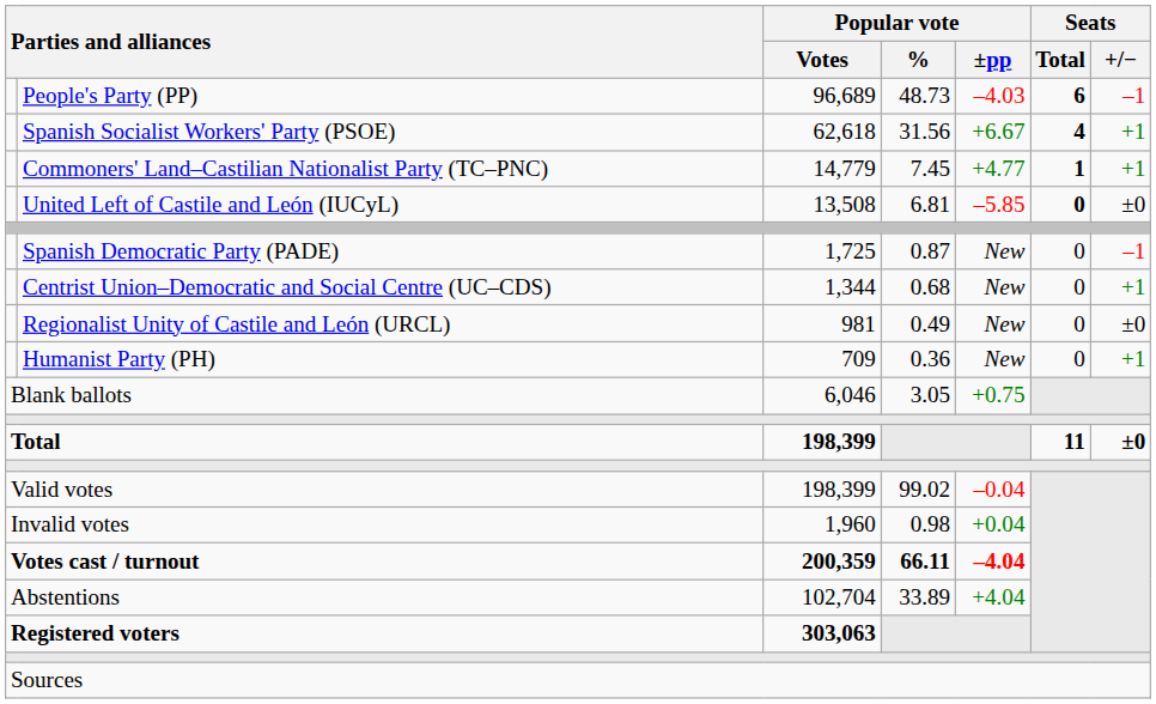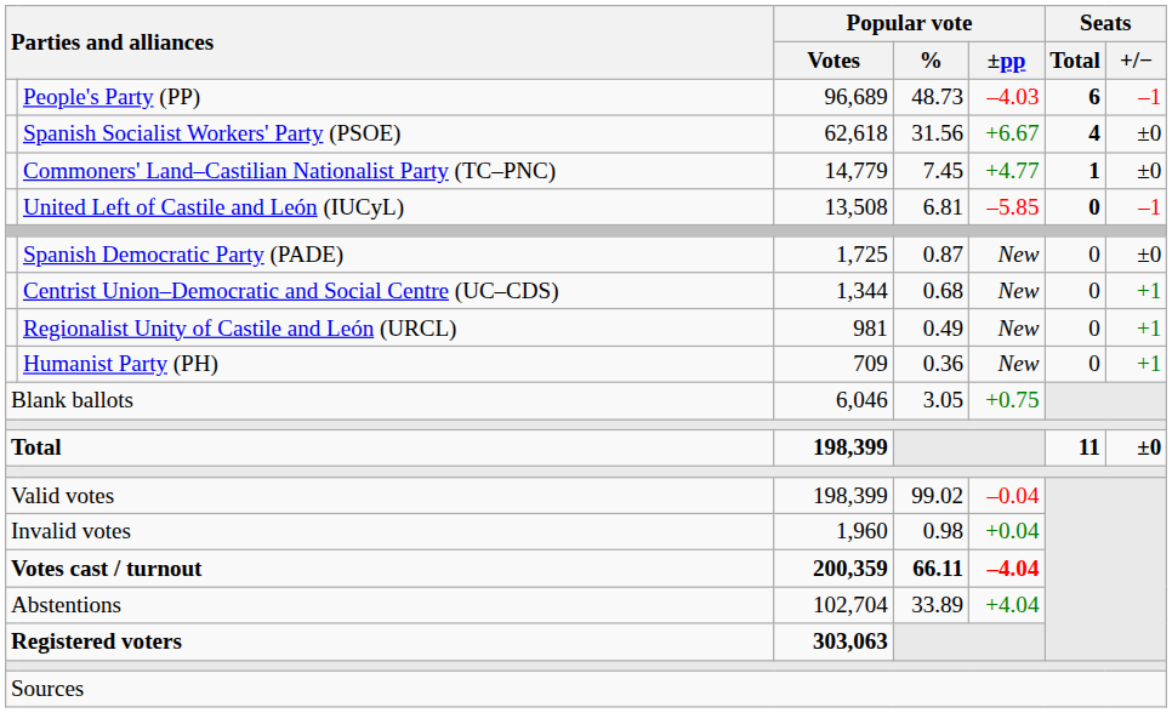Spanish Socialist Workers' Party (PSOE) | Seats / +/−: +1 -> ±0
Commoners' Land–Castilian Nationalist Party (TC–PNC) | Seats / +/−: +1 -> ±0
United Left of Castile and León (IUCyL) | Seats / +/−: ±0 -> –1
Spanish Democratic Party (PADE) | Seats / +/−: –1 -> ±0
Regionalist Unity of Castile and León (URCL) | Seats / +/−: ±0 -> +1
